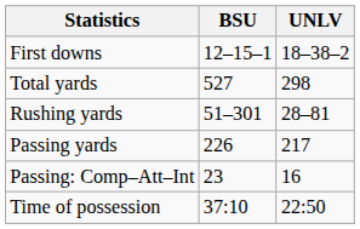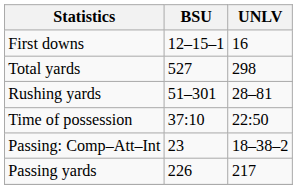First downs | UNLV: 18–38–2 -> 16
rows swapped: Passing yards <-> Time of possession
Passing: Comp–Att–Int | UNLV: 16 -> 18–38–2
